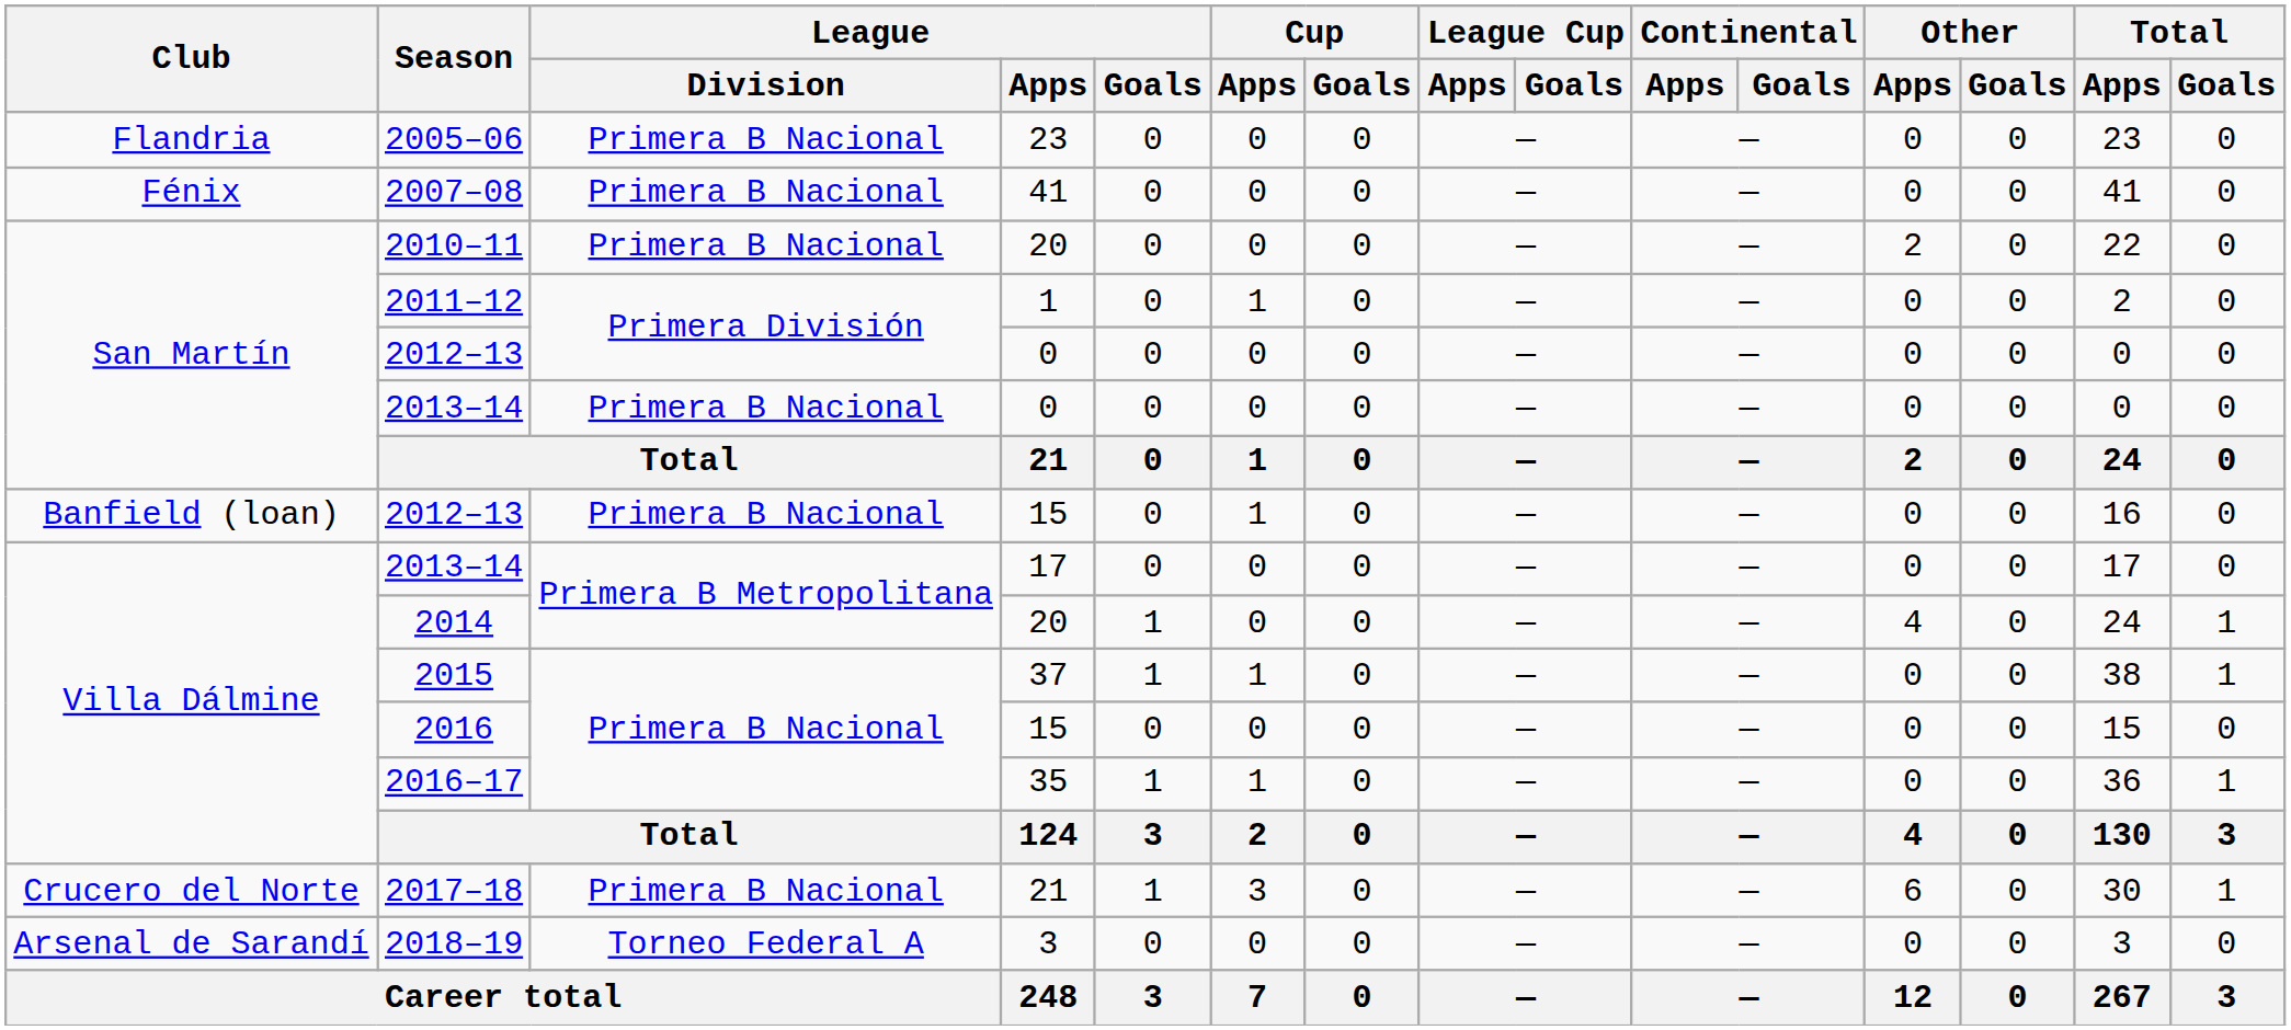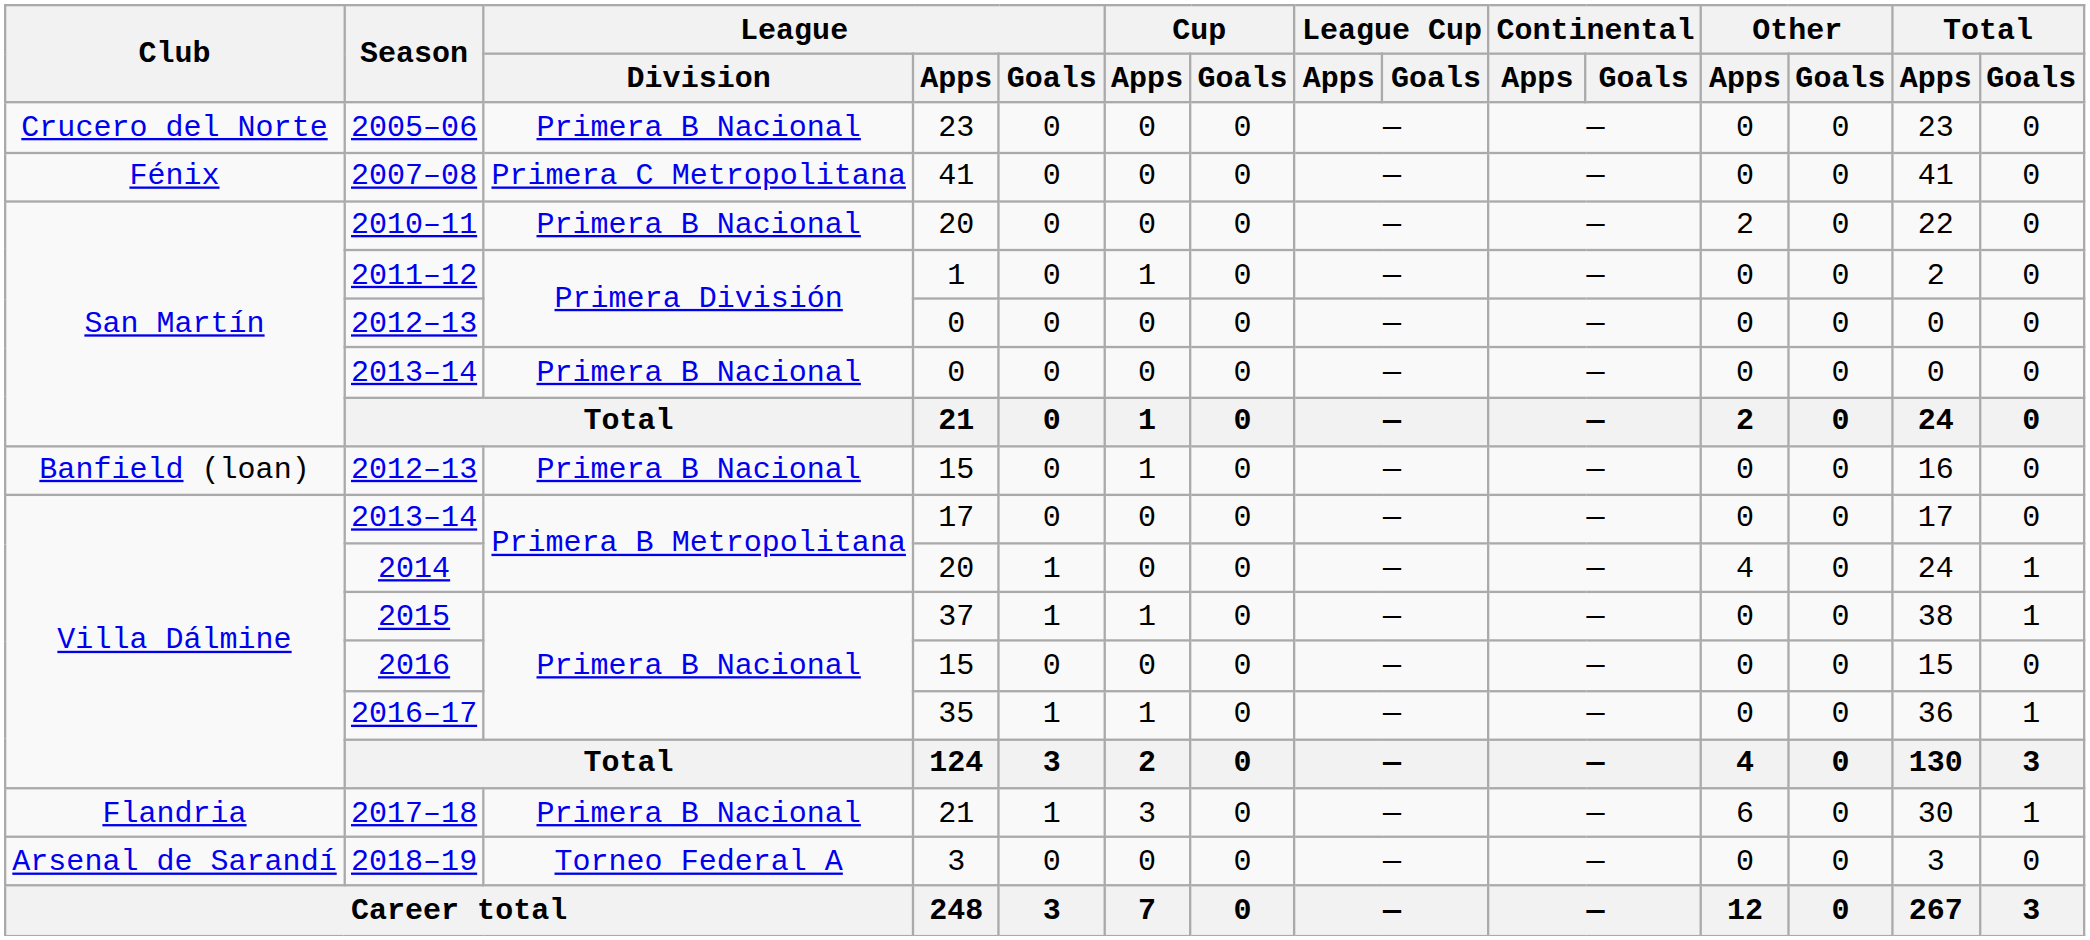2005–06 | Club: Flandria -> Crucero del Norte
2007–08 | League / Division: Primera B Nacional -> Primera C Metropolitana
2017–18 | Club: Crucero del Norte -> Flandria
